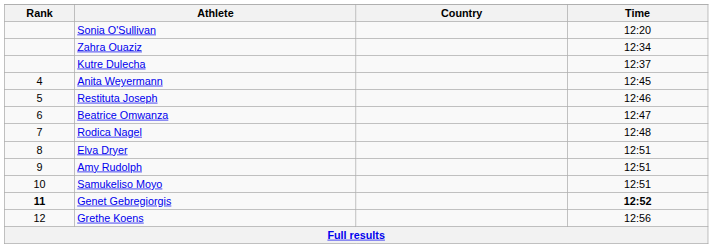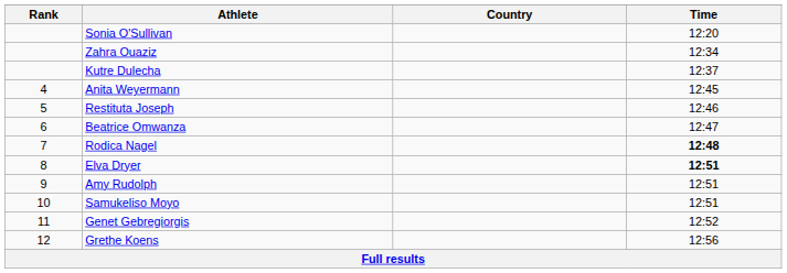Rodica Nagel | Time: normal -> bold
Elva Dryer | Time: normal -> bold
Genet Gebregiorgis | Rank: bold -> normal
Genet Gebregiorgis | Time: bold -> normal
